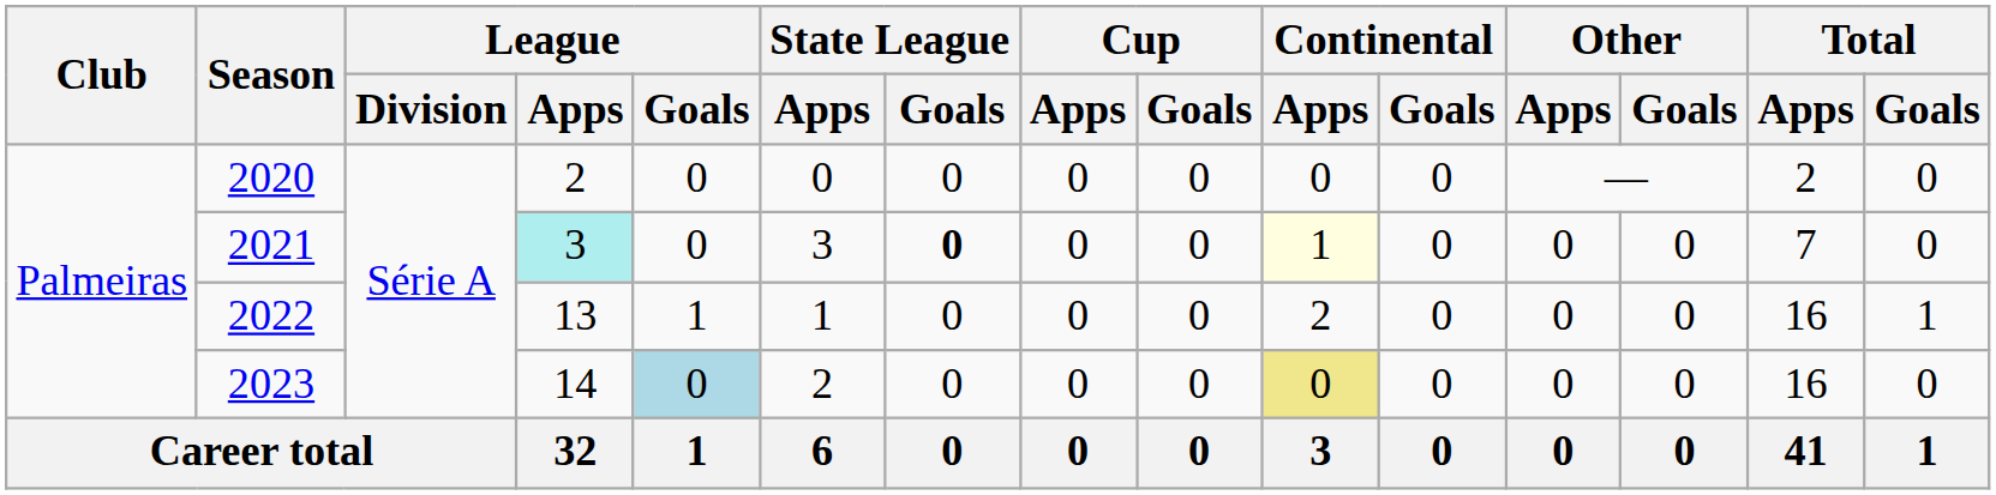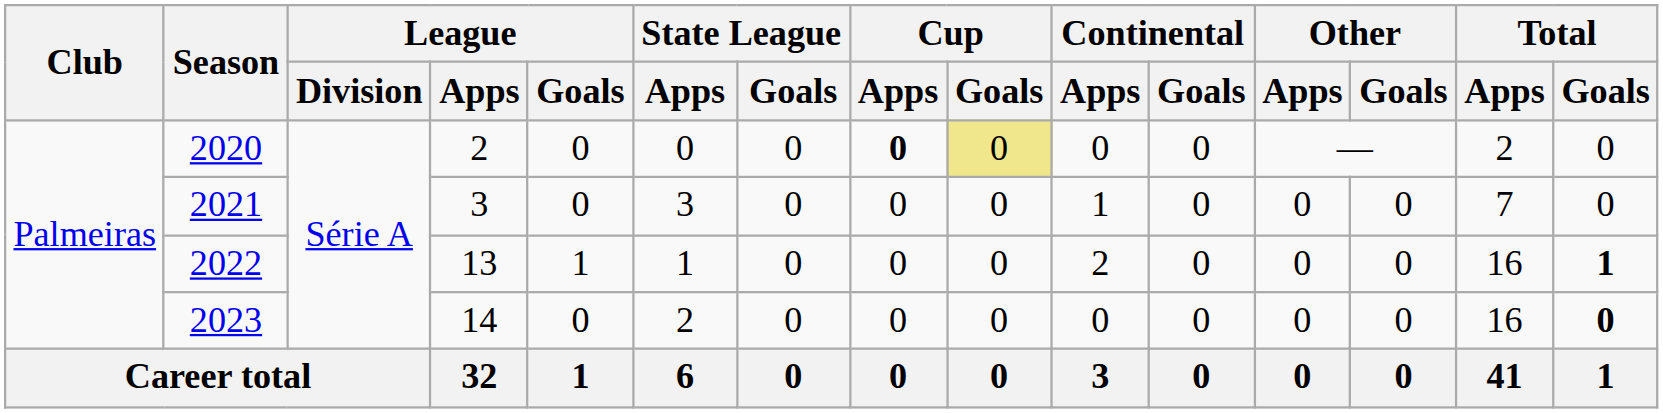2020 | Cup / Apps: normal -> bold
2020 | Cup / Goals: no background -> khaki background
2021 | League / Apps: paleturquoise background -> no background
2021 | State League / Goals: bold -> normal
2021 | Continental / Apps: lightyellow background -> no background
2022 | Total / Goals: normal -> bold
2023 | League / Goals: lightblue background -> no background
2023 | Continental / Apps: khaki background -> no background
2023 | Total / Goals: normal -> bold
